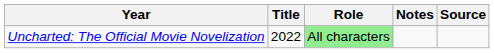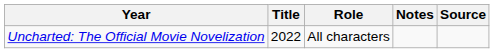row 2 | Role: lightgreen background -> no background
